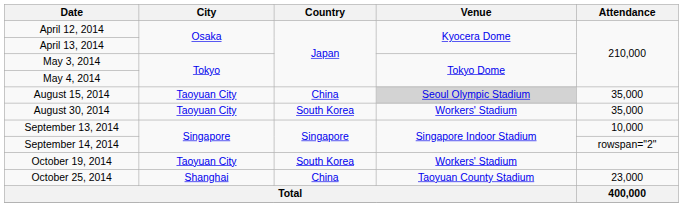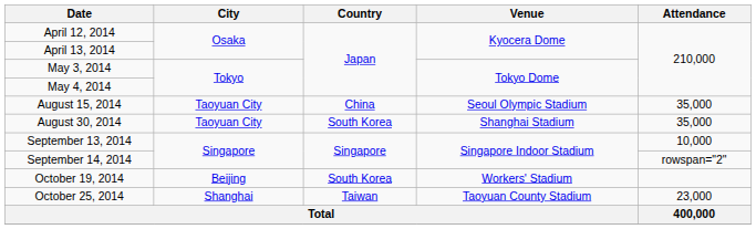August 15, 2014 | Venue: lightgrey background -> no background
August 30, 2014 | Venue: Workers' Stadium -> Shanghai Stadium
October 19, 2014 | City: Taoyuan City -> Beijing
October 25, 2014 | Country: China -> Taiwan
